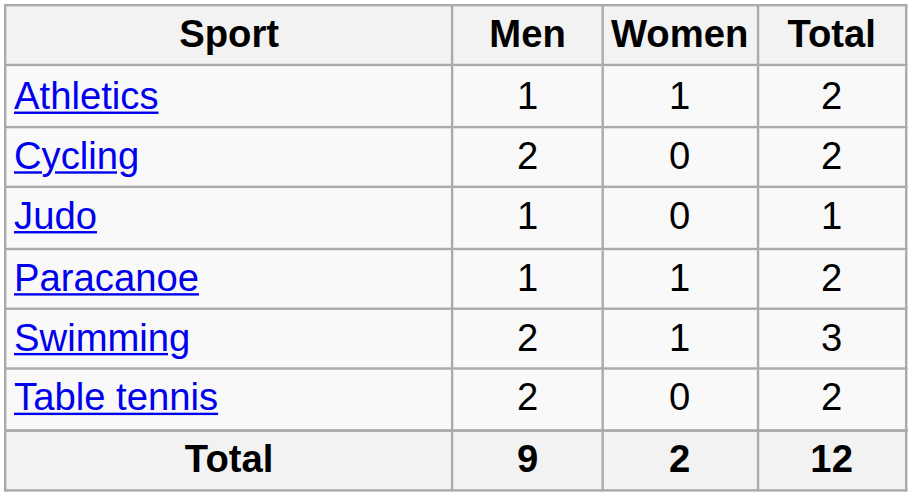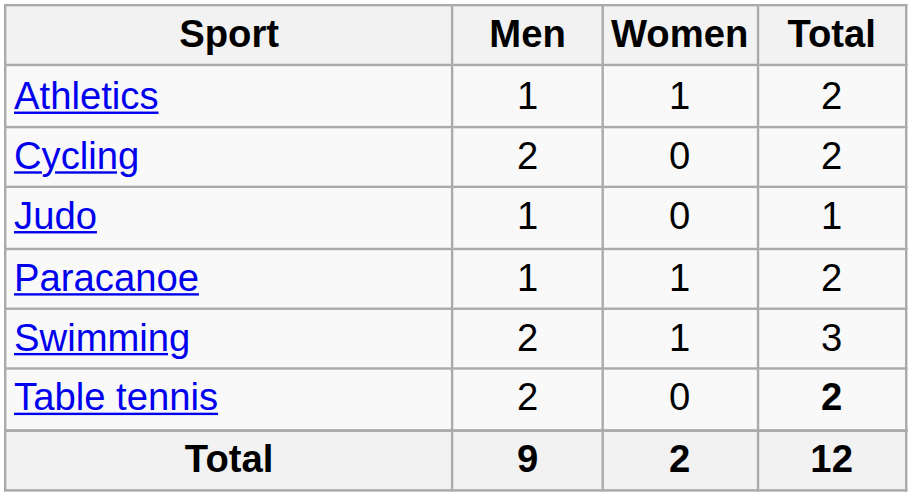Table tennis | Total: normal -> bold
